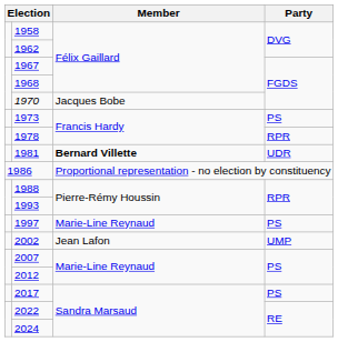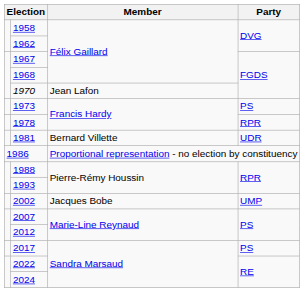1970 | Member: Jacques Bobe -> Jean Lafon
1981 | Member: bold -> normal
- row: 1997 | Marie-Line Reynaud | PS
2002 | Member: Jean Lafon -> Jacques Bobe
